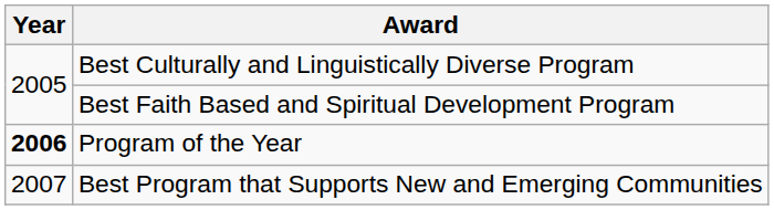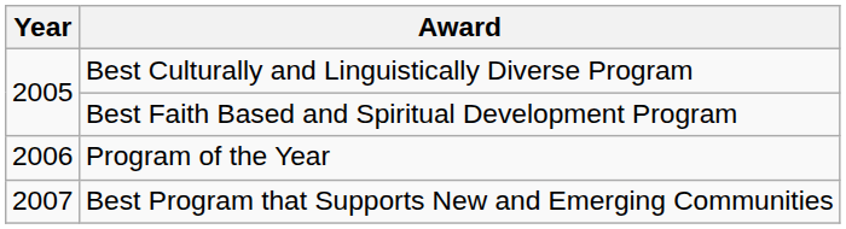Program of the Year | Year: bold -> normal
